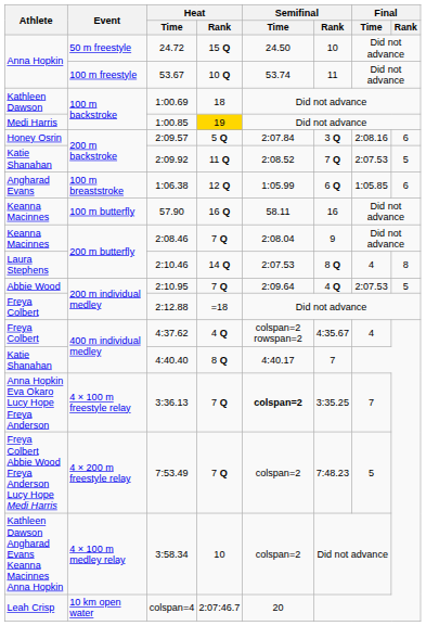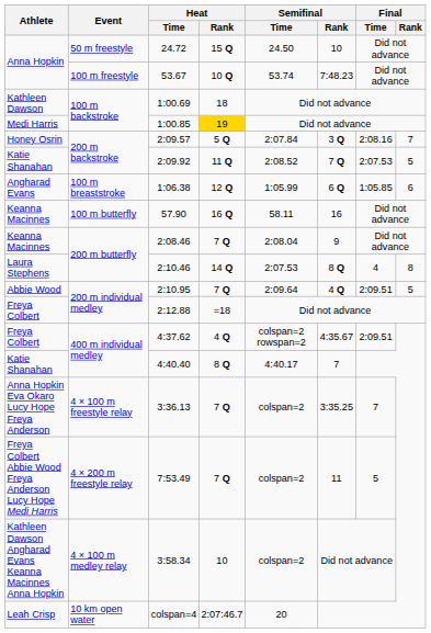53.67 | Semifinal / Rank: 11 -> 7:48.23
2:09.57 | Final / Rank: 6 -> 7
2:10.95 | Final / Time: 2:07.53 -> 2:09.51
4:37.62 | Final / Time: 4 -> 2:09.51
3:36.13 | Semifinal / Time: bold -> normal
7:53.49 | Semifinal / Rank: 7:48.23 -> 11
